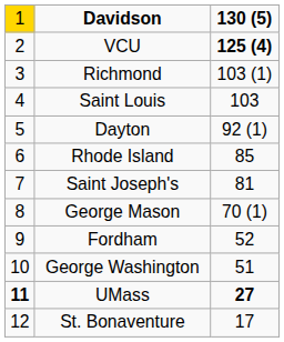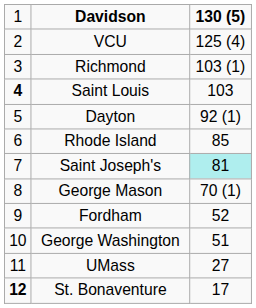Davidson | column 1: gold background -> no background
VCU | column 3: bold -> normal
Saint Louis | column 1: normal -> bold
Saint Joseph's | column 3: no background -> paleturquoise background
UMass | column 1: bold -> normal
UMass | column 3: bold -> normal
St. Bonaventure | column 1: normal -> bold
